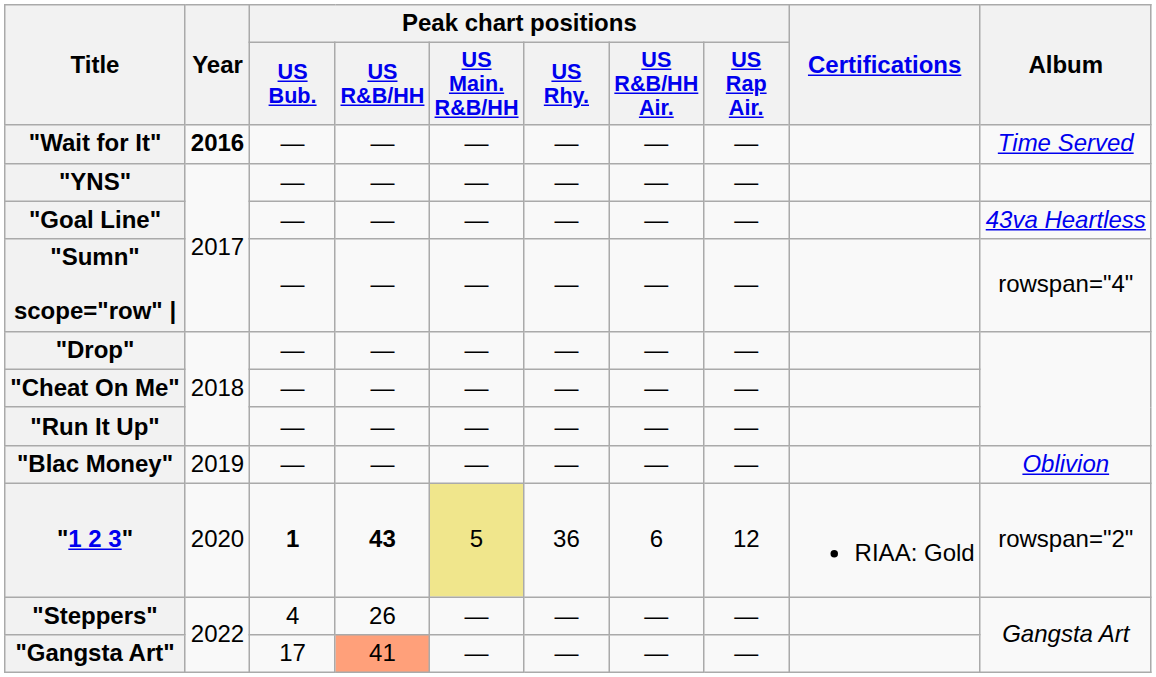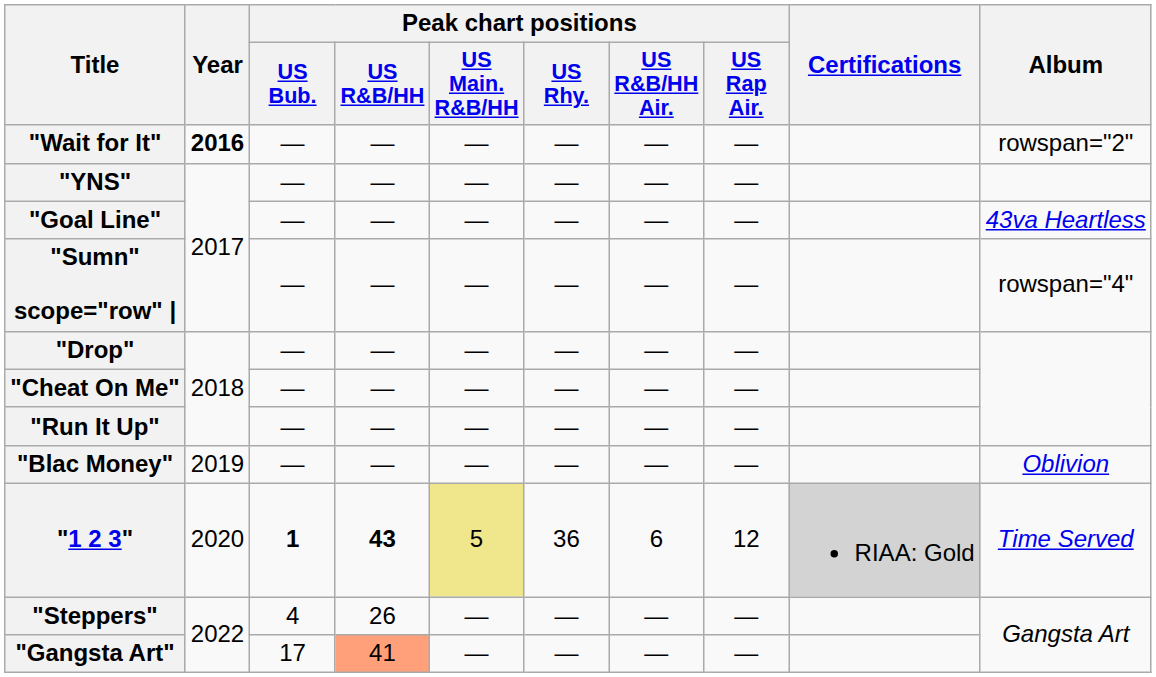"Wait for It" | Album: Time Served -> rowspan="2"
"1 2 3" | Certifications: no background -> lightgrey background
"1 2 3" | Album: rowspan="2" -> Time Served
